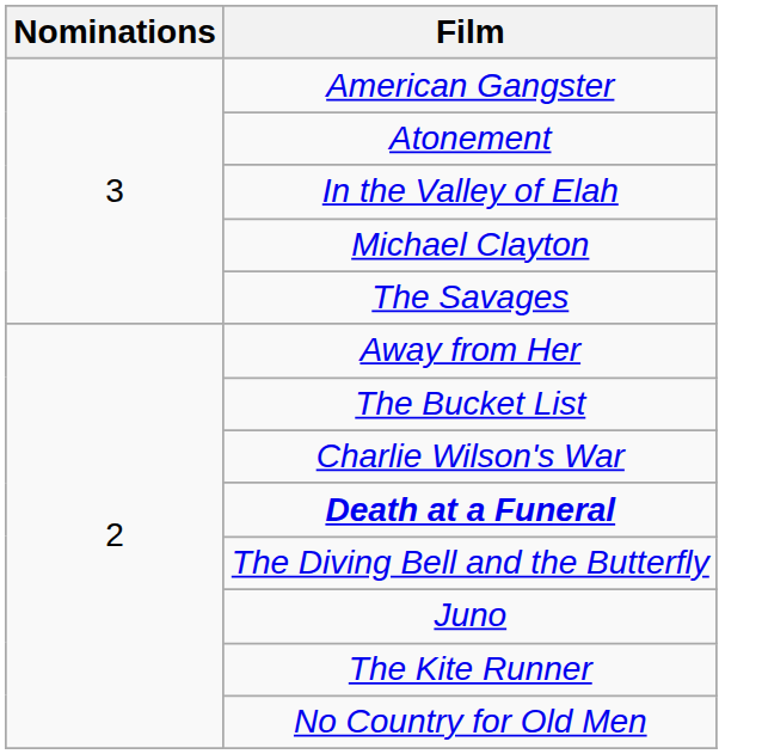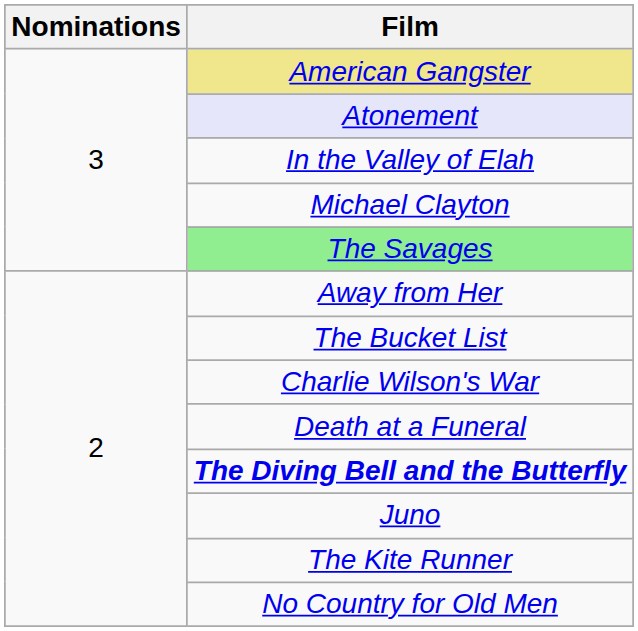American Gangster | Film: no background -> khaki background
Atonement | Film: no background -> lavender background
The Savages | Film: no background -> lightgreen background
Death at a Funeral | Film: bold -> normal
The Diving Bell and the Butterfly | Film: normal -> bold
